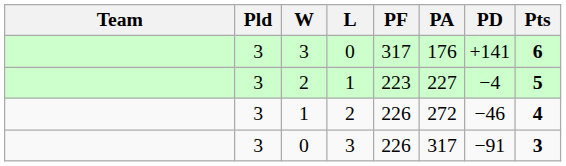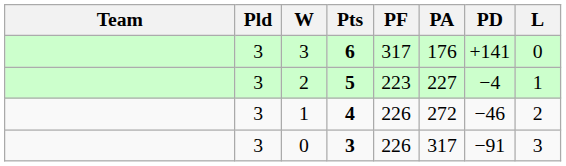columns swapped: L <-> Pts
